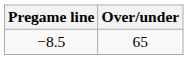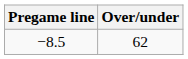−8.5 | Over/under: 65 -> 62
